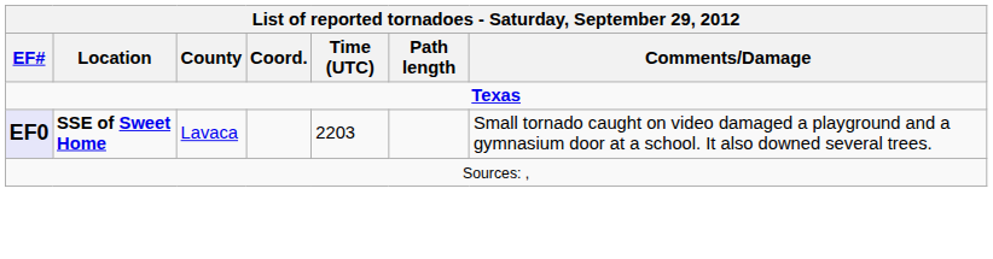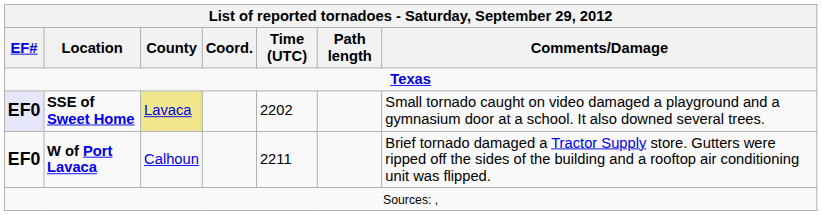SSE of Sweet Home | County: no background -> khaki background
SSE of Sweet Home | Time (UTC): 2203 -> 2202
+ row: EF0 | W of Port Lavaca | Calhoun | 2211 | Brief tornado damaged a Tractor Supply store. Gutters were ripped off the sides of the building and a rooftop air conditioning unit was flipped.
